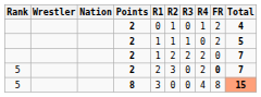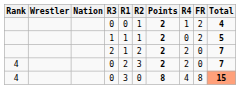columns swapped: Points <-> R3
row 5 | Rank: 5 -> 4
row 5 | FR: bold -> normal
row 6 | Rank: 5 -> 4
